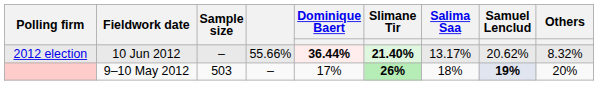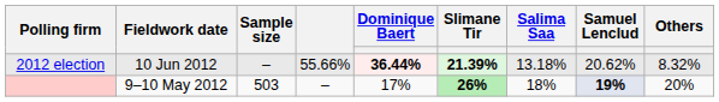2012 election | Slimane Tir: 21.40% -> 21.39%
2012 election | Salima Saa: 13.17% -> 13.18%
